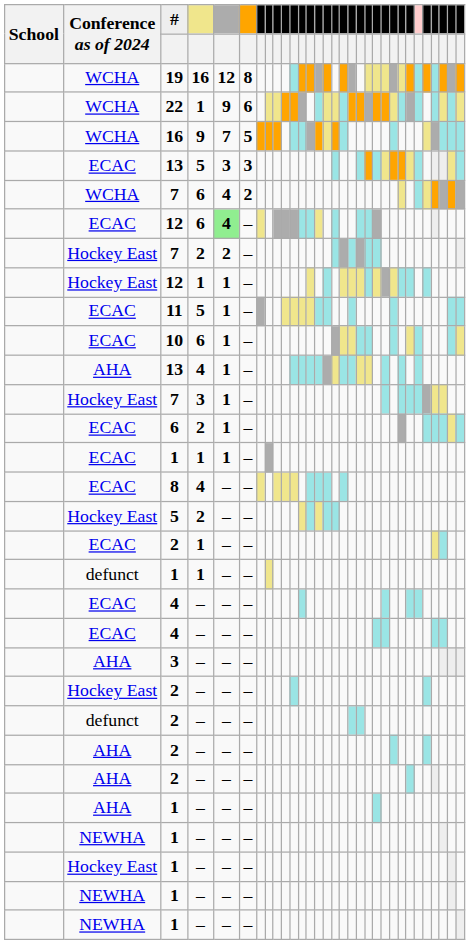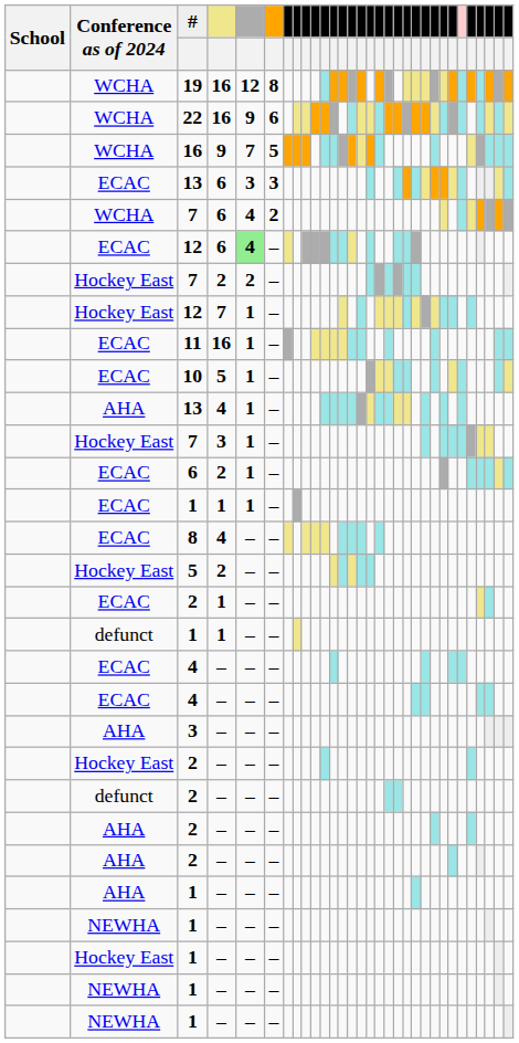22 | column 4: 1 -> 16
ECAC / 13 | column 4: 5 -> 6
Hockey East / 12 | column 4: 1 -> 7
11 | column 4: 5 -> 16
10 | column 4: 6 -> 5
